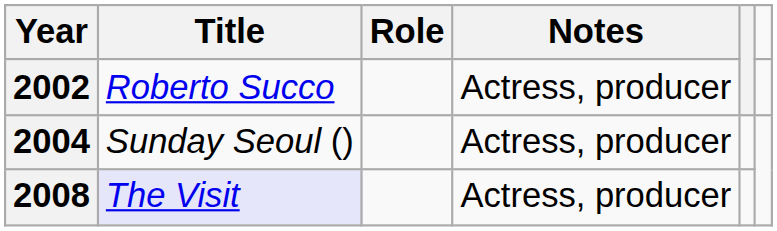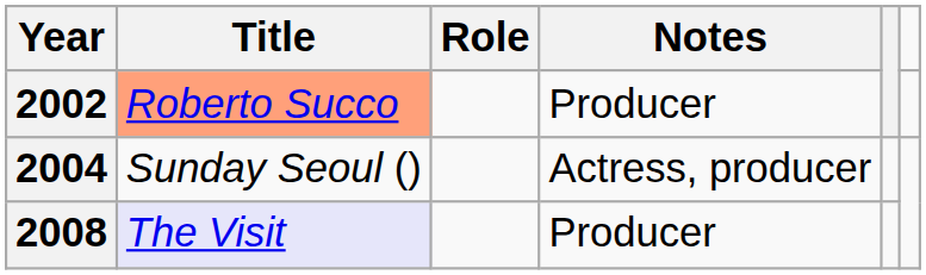2002 | Title: no background -> lightsalmon background
2002 | Notes: Actress, producer -> Producer
2008 | Notes: Actress, producer -> Producer
